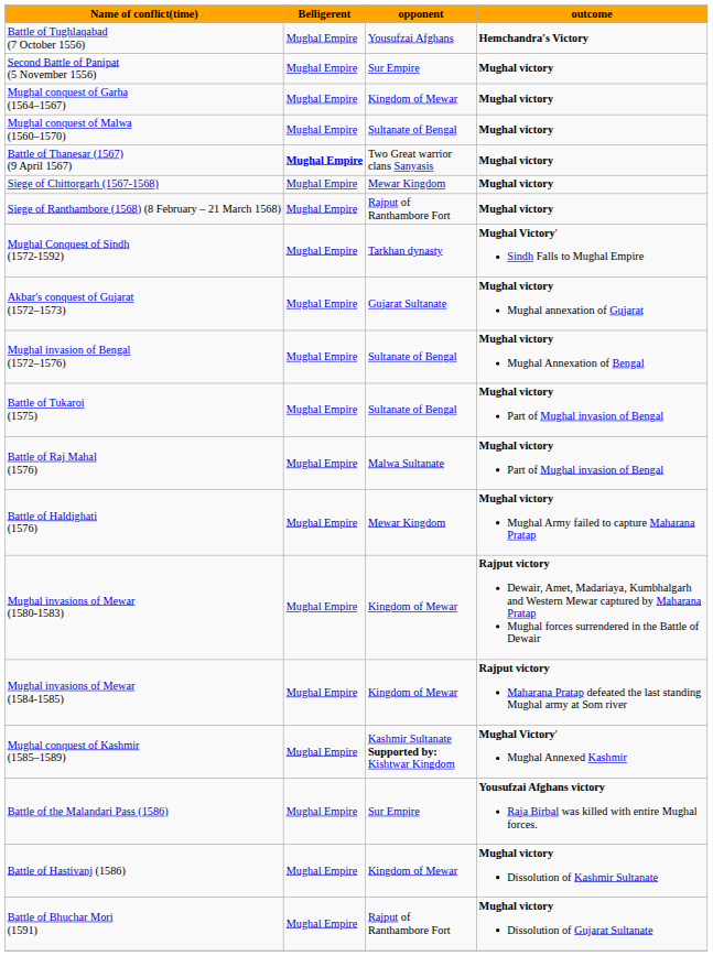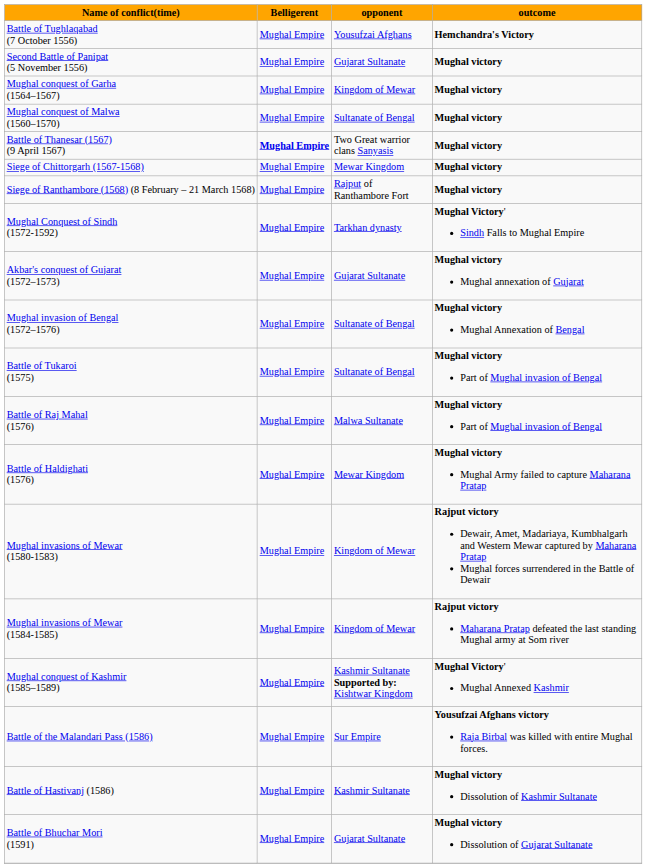Second Battle of Panipat (5 November 1556) | opponent: Sur Empire -> Gujarat Sultanate
Battle of Hastivanj (1586) | opponent: Kingdom of Mewar -> Kashmir Sultanate
Battle of Bhuchar Mori (1591) | opponent: Rajput of Ranthambore Fort -> Gujarat Sultanate
